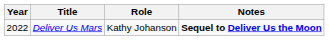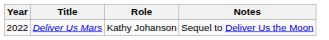Deliver Us Mars | Notes: bold -> normal
